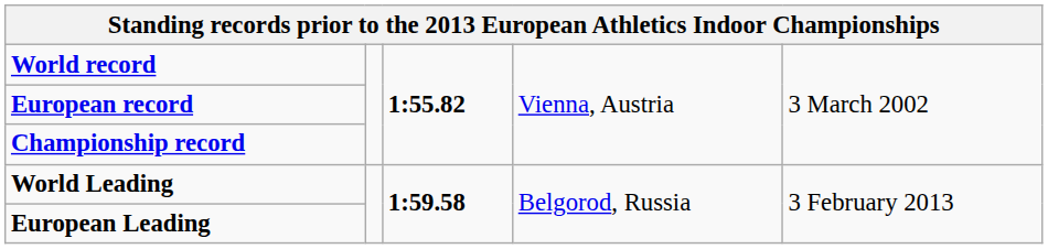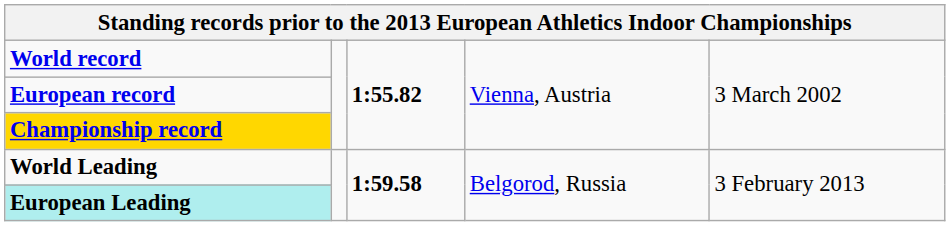Championship record | column 1: no background -> gold background
European Leading | column 1: no background -> paleturquoise background
